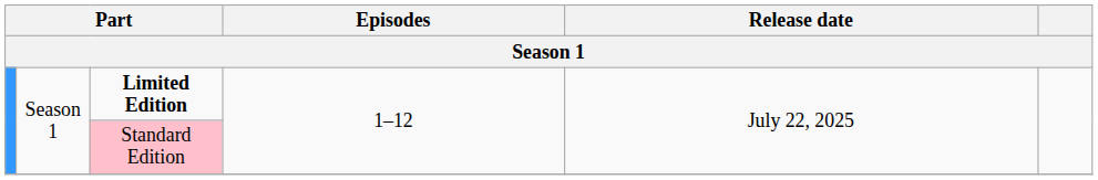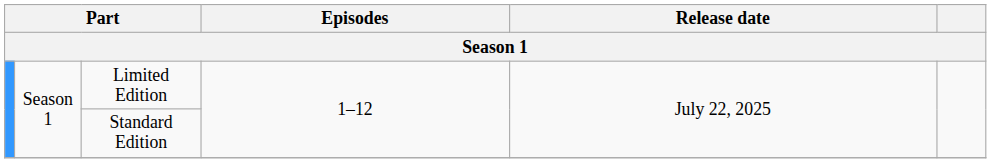Limited Edition | column 3: bold -> normal
Standard Edition | column 3: pink background -> no background
